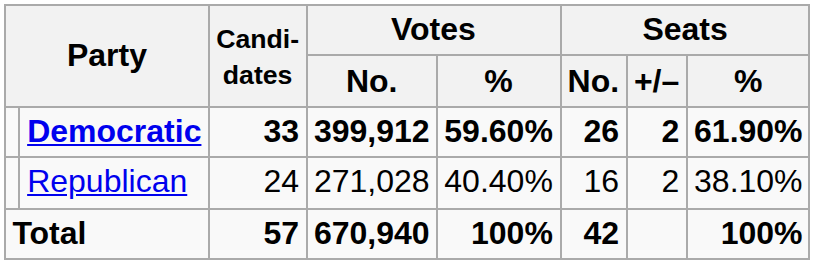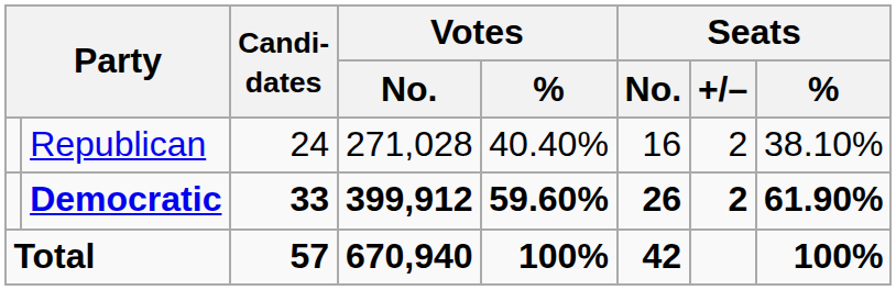rows swapped: Democratic <-> Republican
